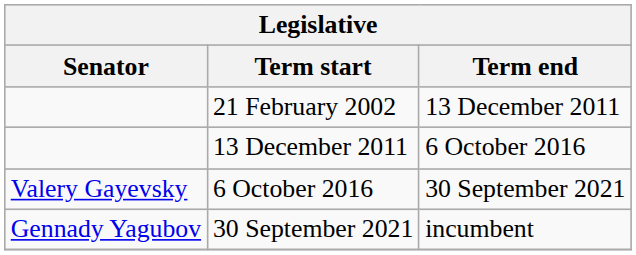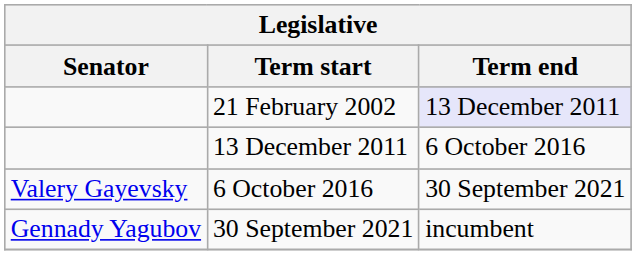21 February 2002 | Term end: no background -> lavender background
